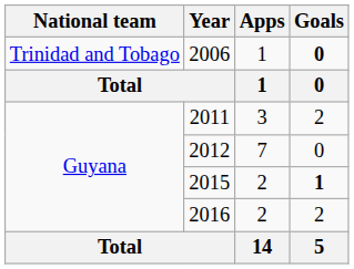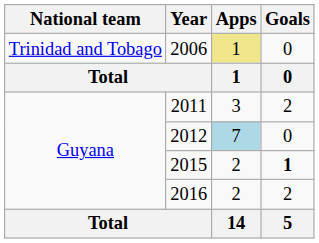2006 | Apps: no background -> khaki background
2006 | Goals: bold -> normal
2012 | Apps: no background -> lightblue background
